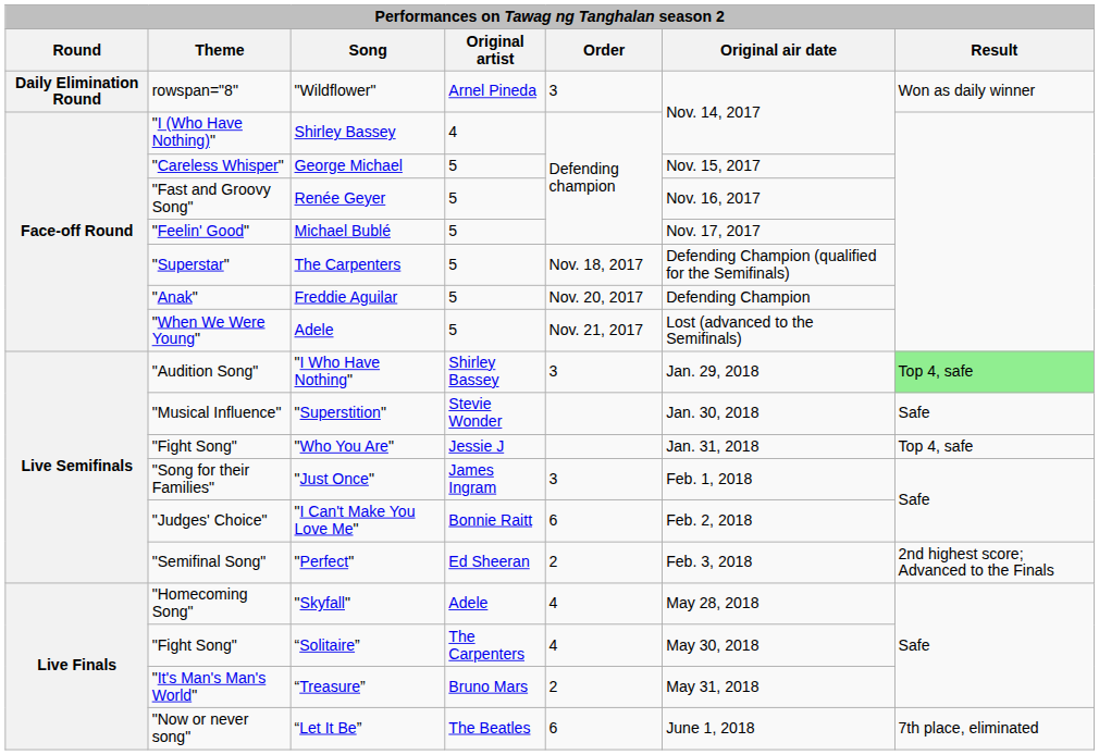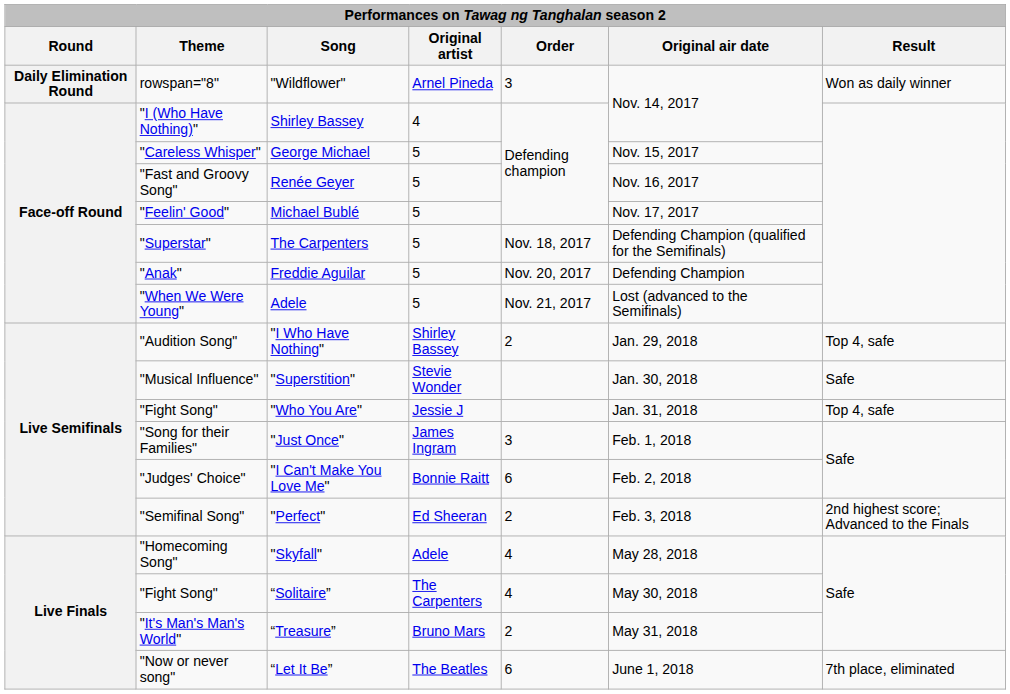"I Who Have Nothing" | Order: 3 -> 2
"I Who Have Nothing" | Result: lightgreen background -> no background
